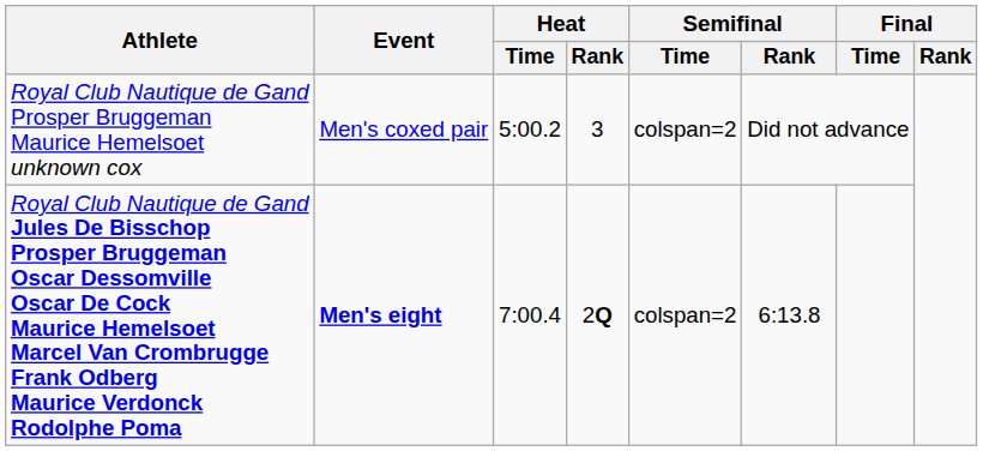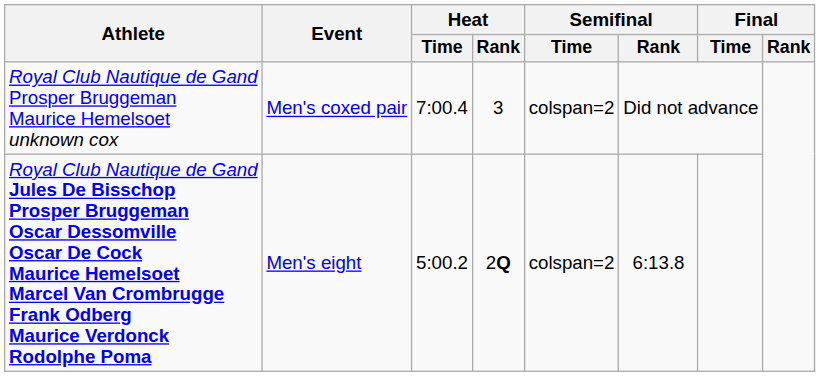row 3 | Heat / Time: 5:00.2 -> 7:00.4
row 4 | Event: bold -> normal
row 4 | Heat / Time: 7:00.4 -> 5:00.2
